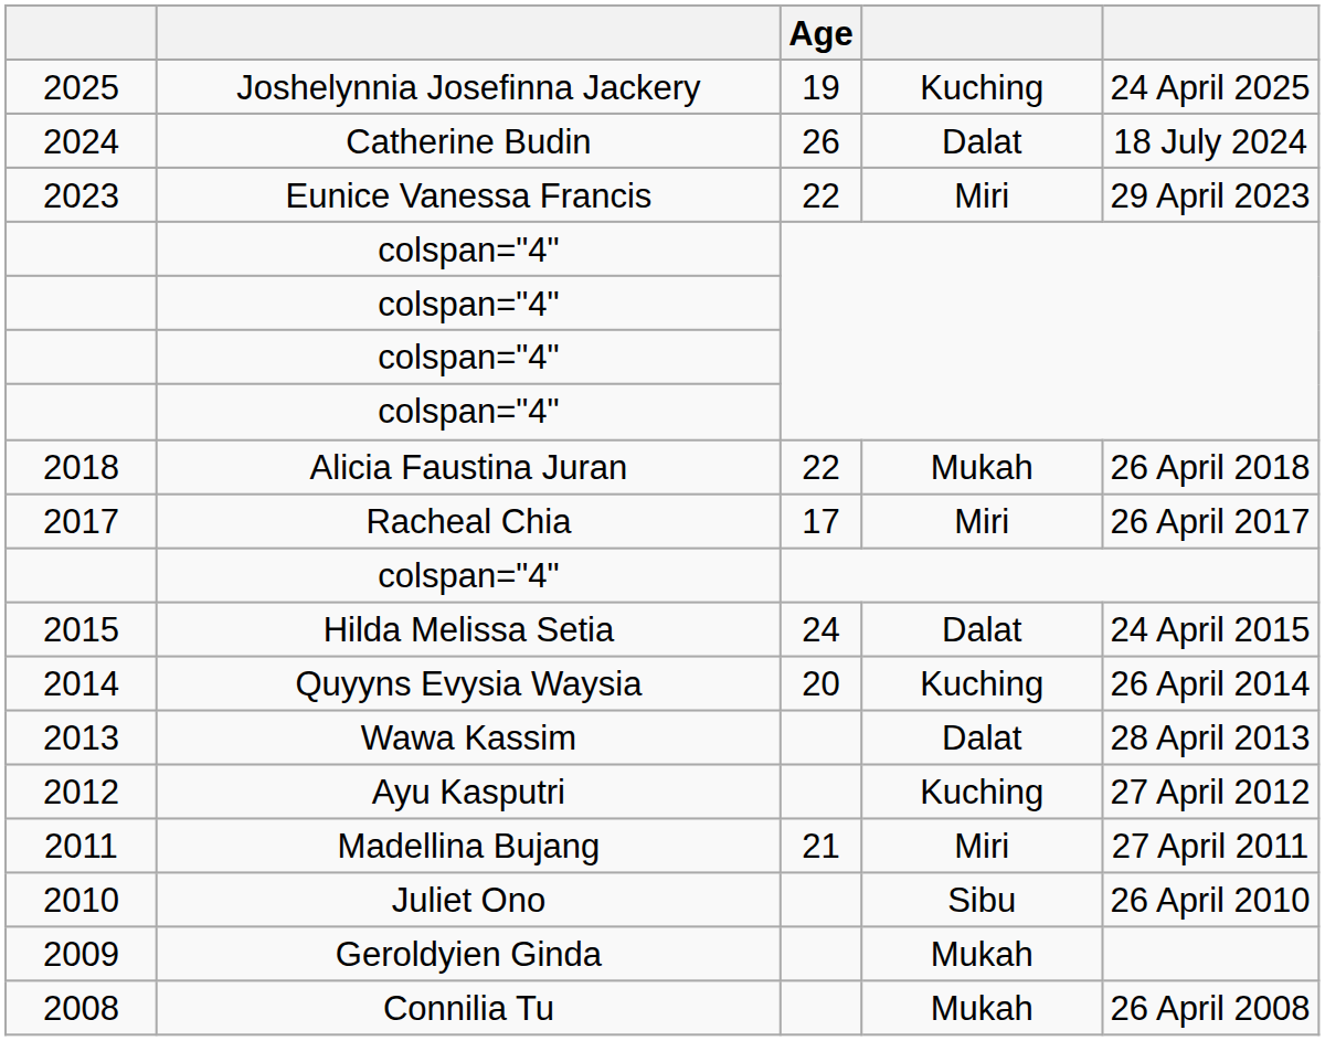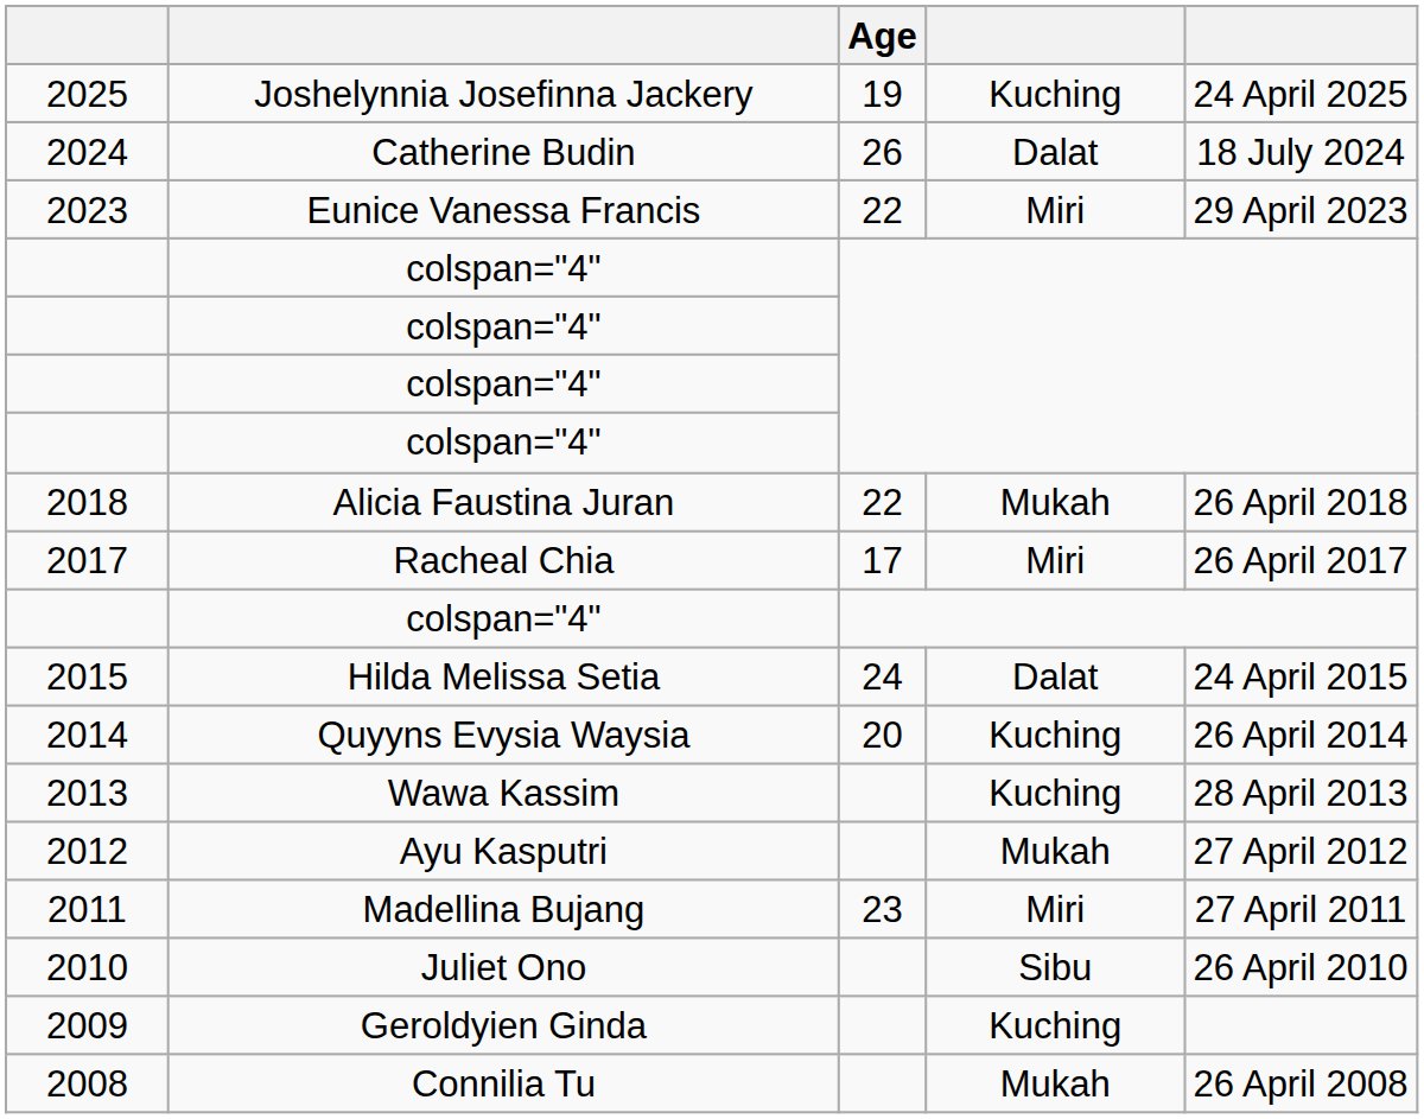2013 | column 4: Dalat -> Kuching
2012 | column 4: Kuching -> Mukah
2011 | Age: 21 -> 23
2009 | column 4: Mukah -> Kuching
